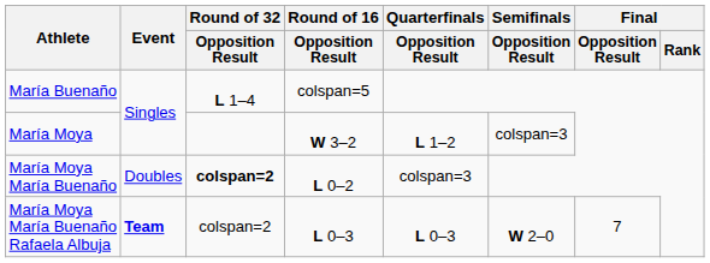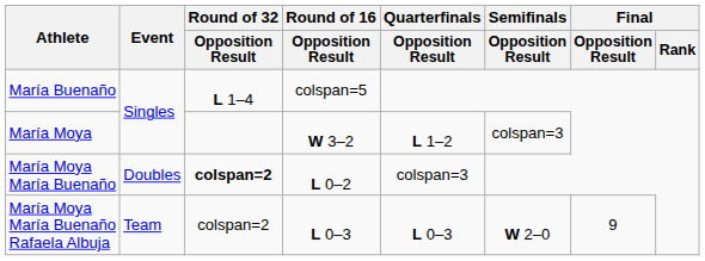María Moya María Buenaño Rafaela Albuja | Event: bold -> normal
María Moya María Buenaño Rafaela Albuja | Final / Opposition Result: 7 -> 9
